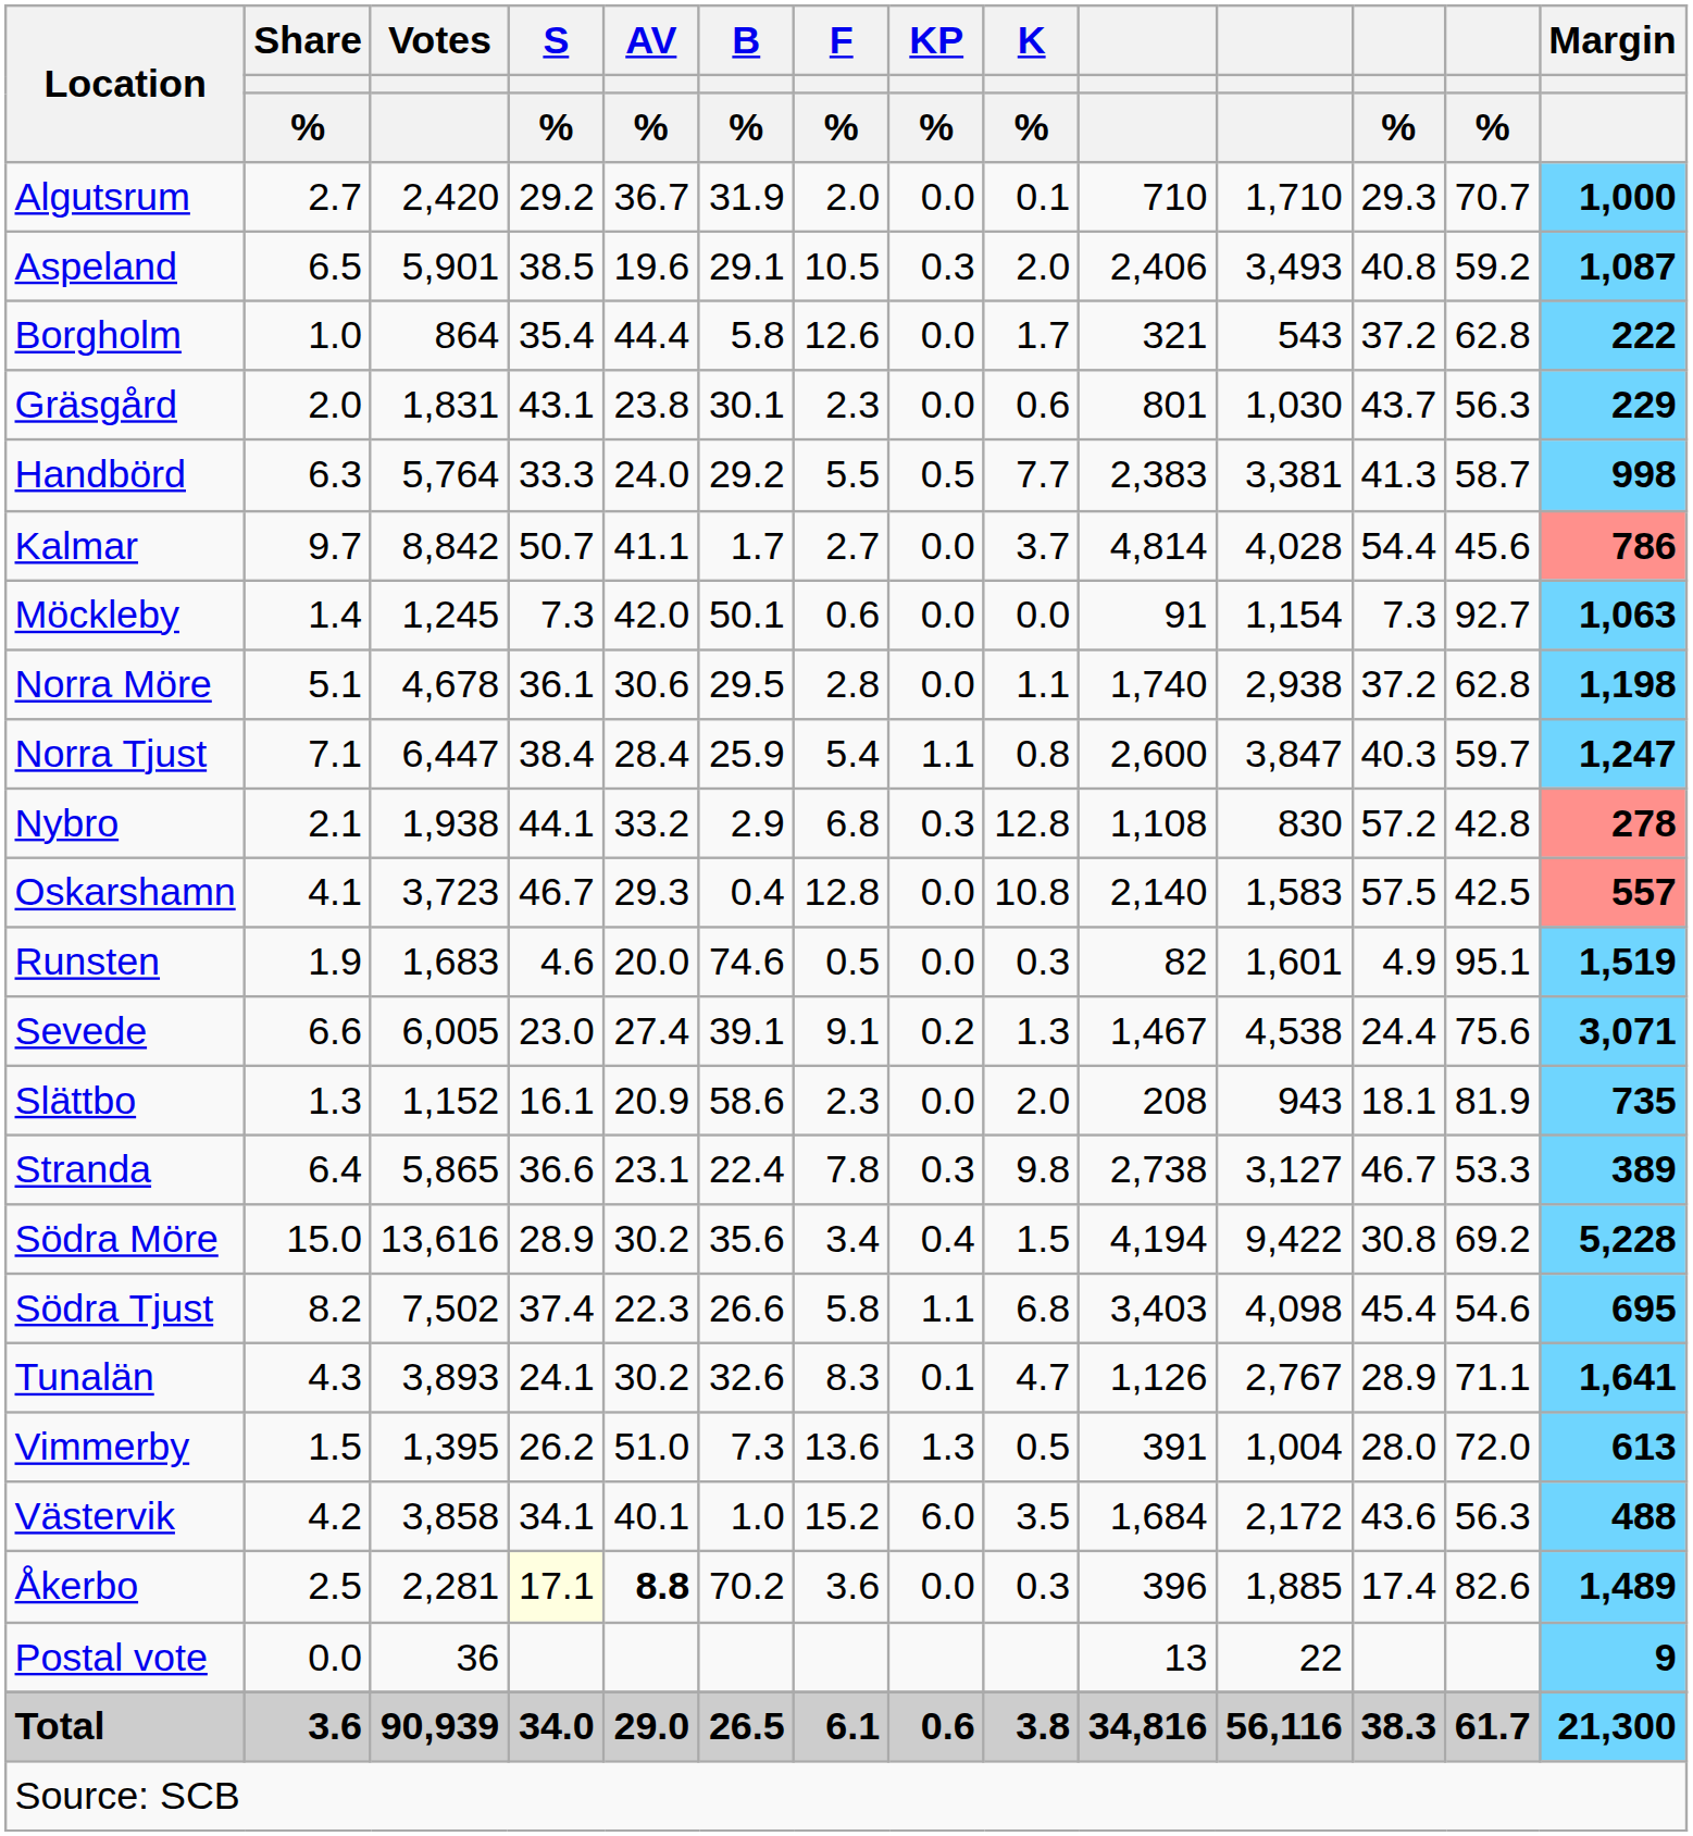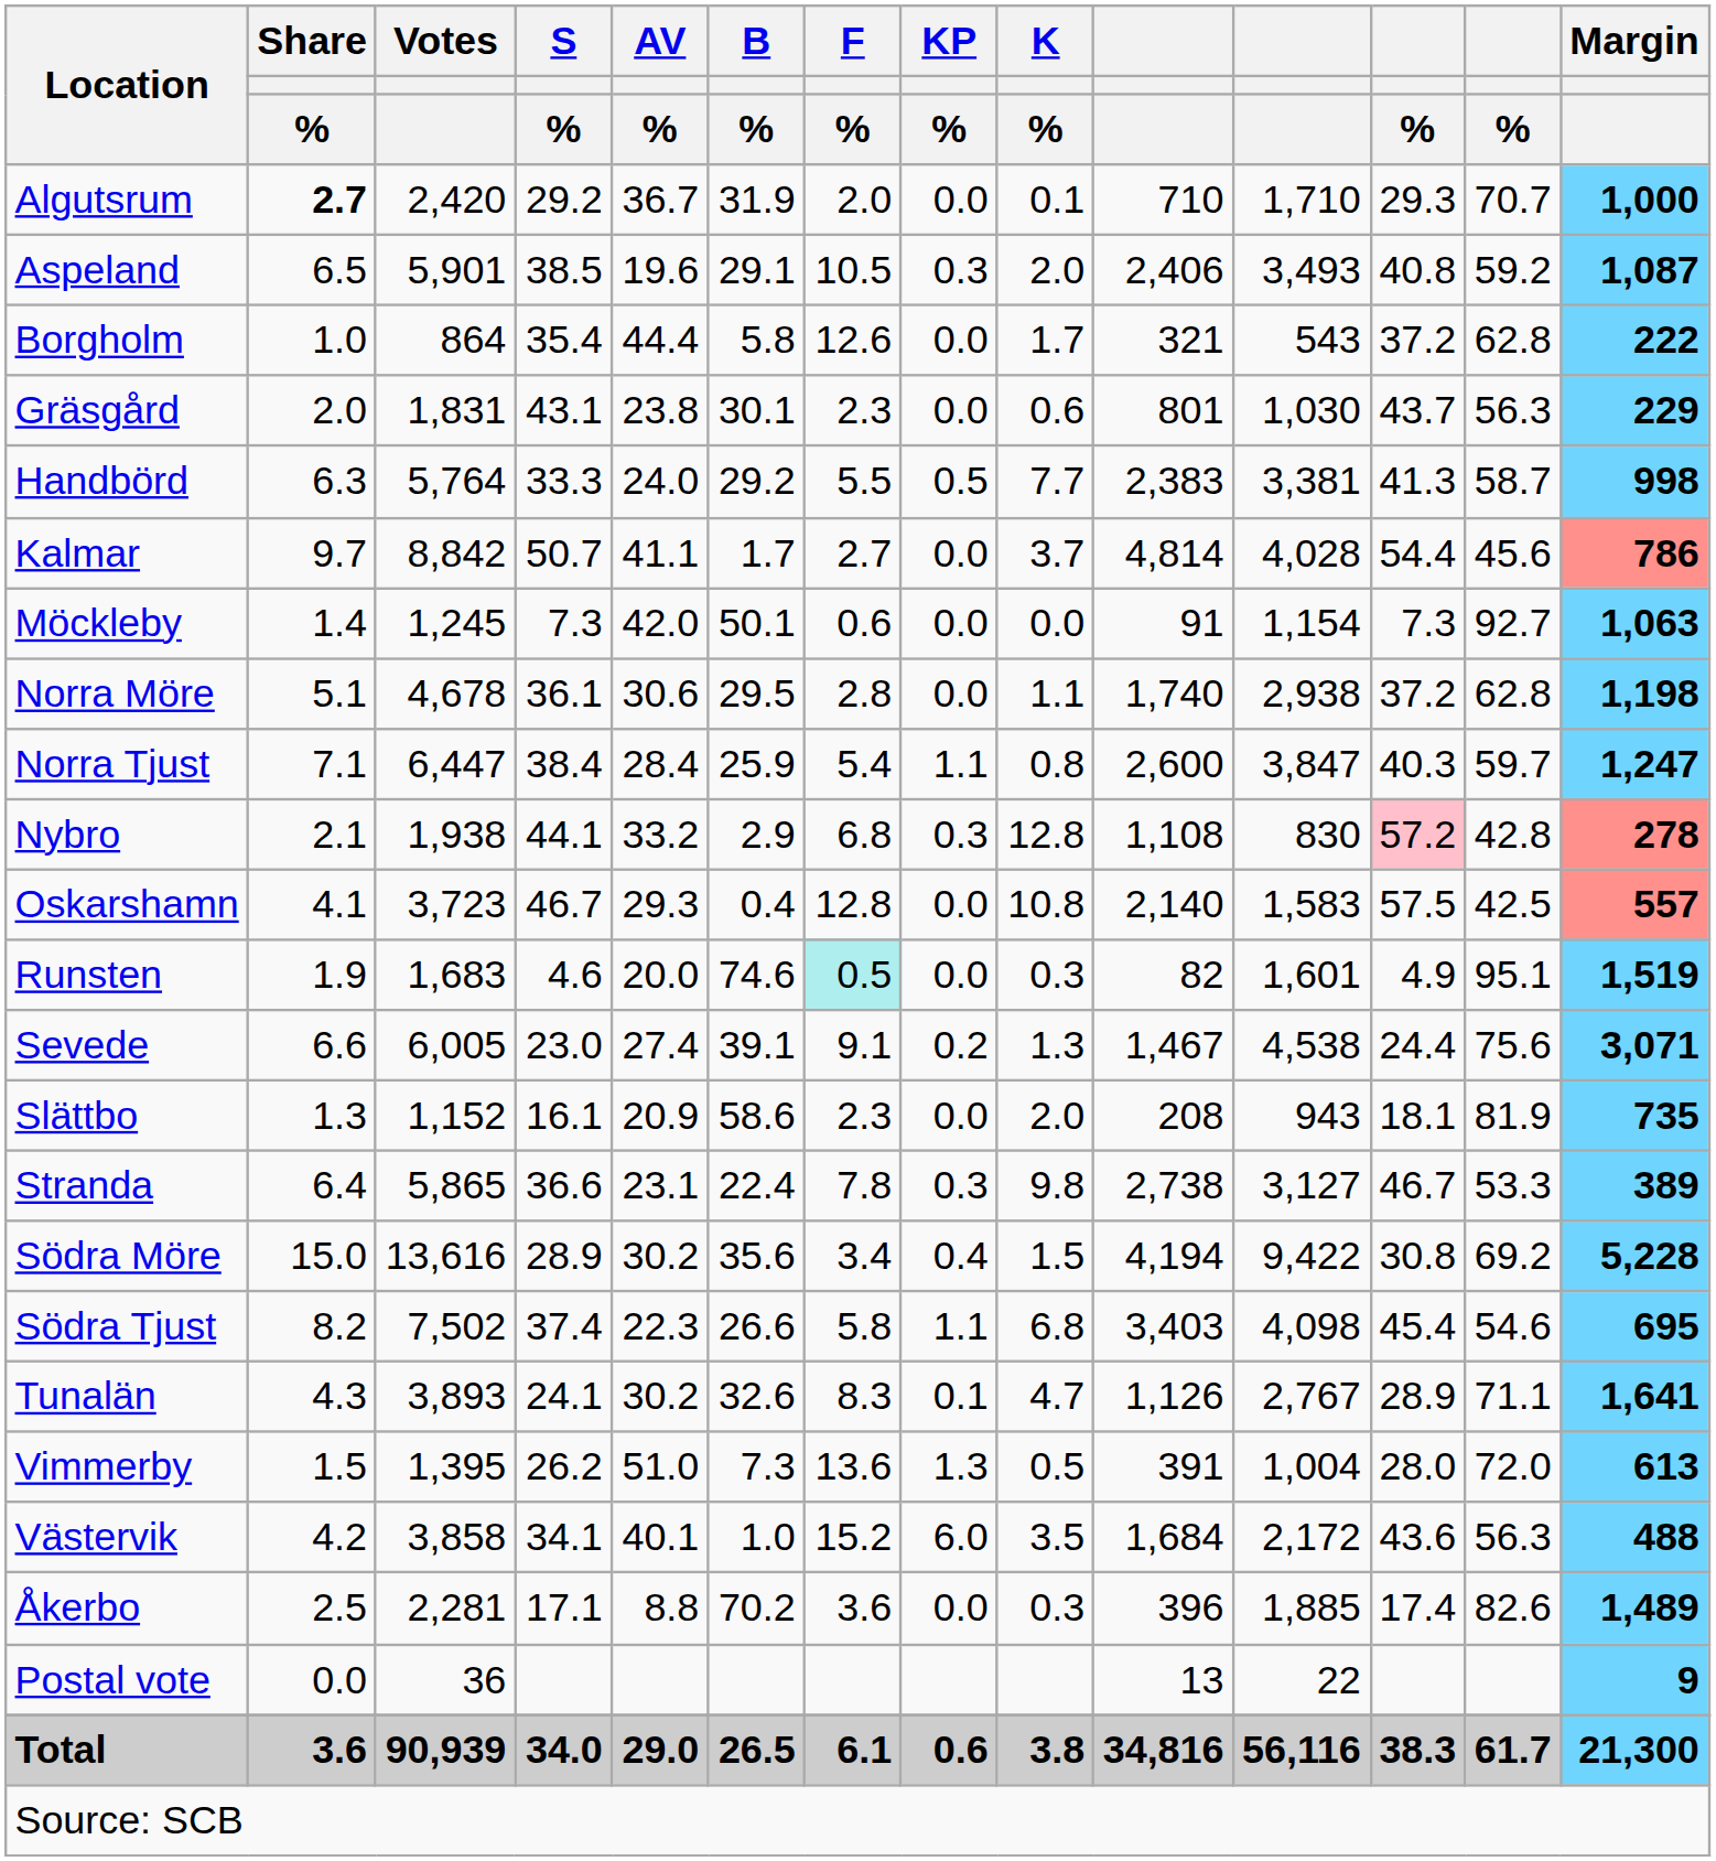Algutsrum | Share / %: normal -> bold
Nybro | column 12: no background -> pink background
Runsten | F / %: no background -> paleturquoise background
Åkerbo | S / %: lightyellow background -> no background
Åkerbo | AV / %: bold -> normal
